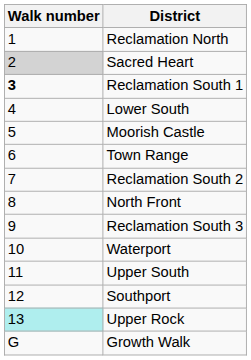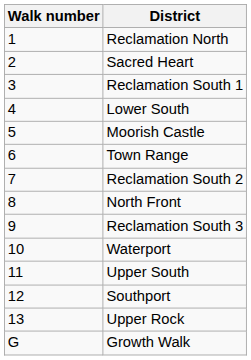Sacred Heart | Walk number: lightgrey background -> no background
Reclamation South 1 | Walk number: bold -> normal
Upper Rock | Walk number: paleturquoise background -> no background
